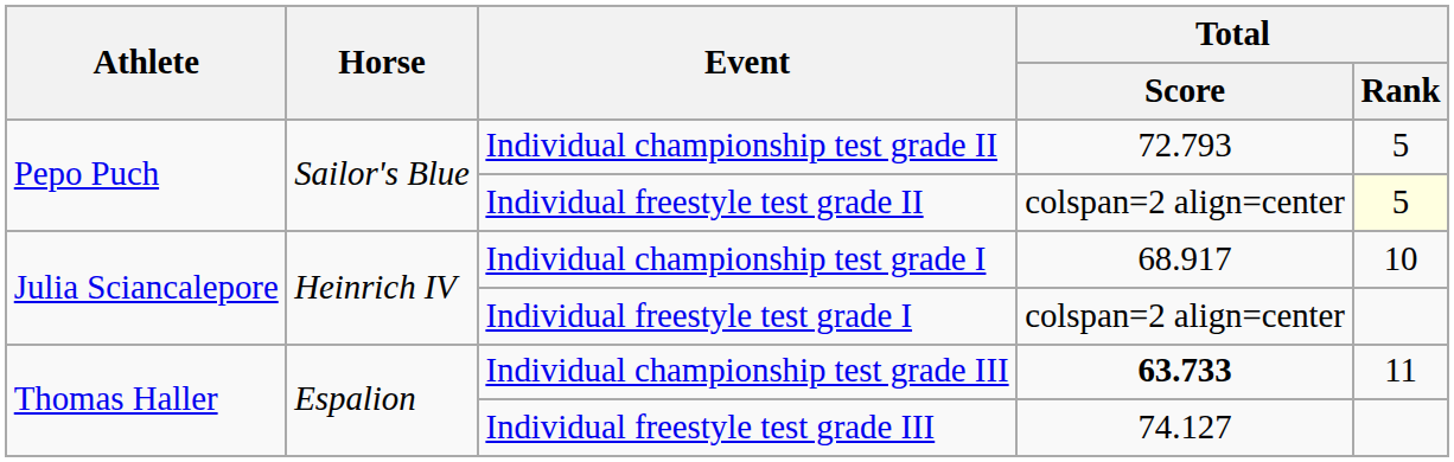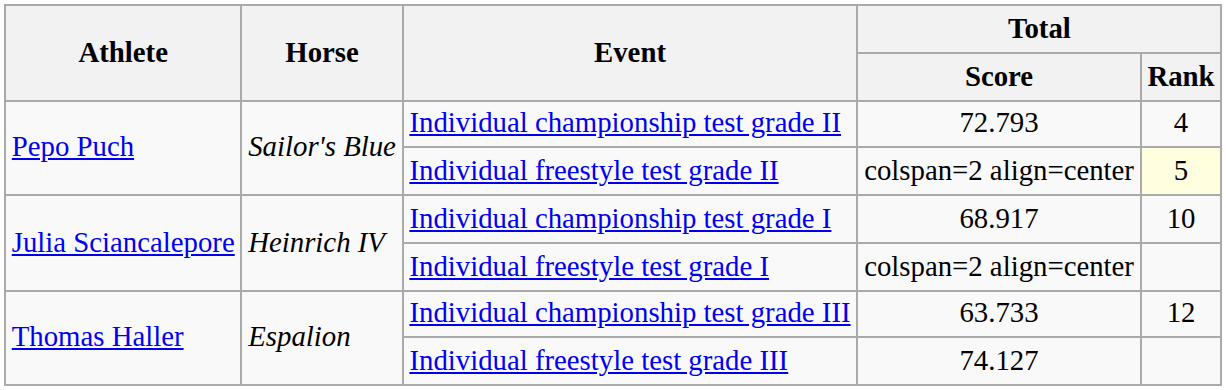Individual championship test grade II | Total / Rank: 5 -> 4
Individual championship test grade III | Total / Score: bold -> normal
Individual championship test grade III | Total / Rank: 11 -> 12
